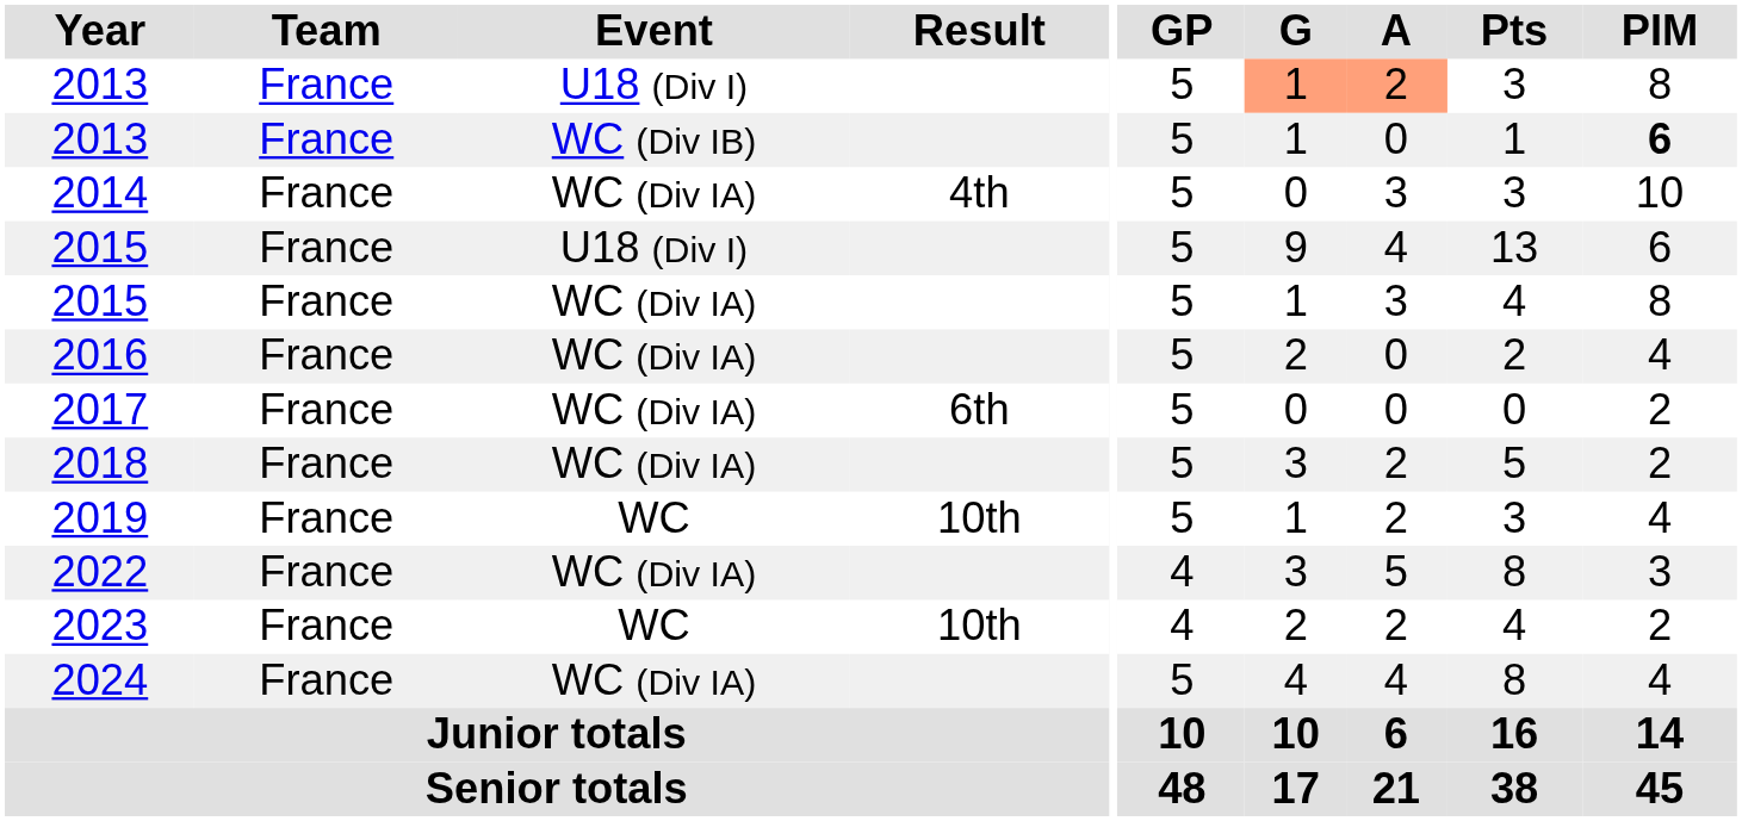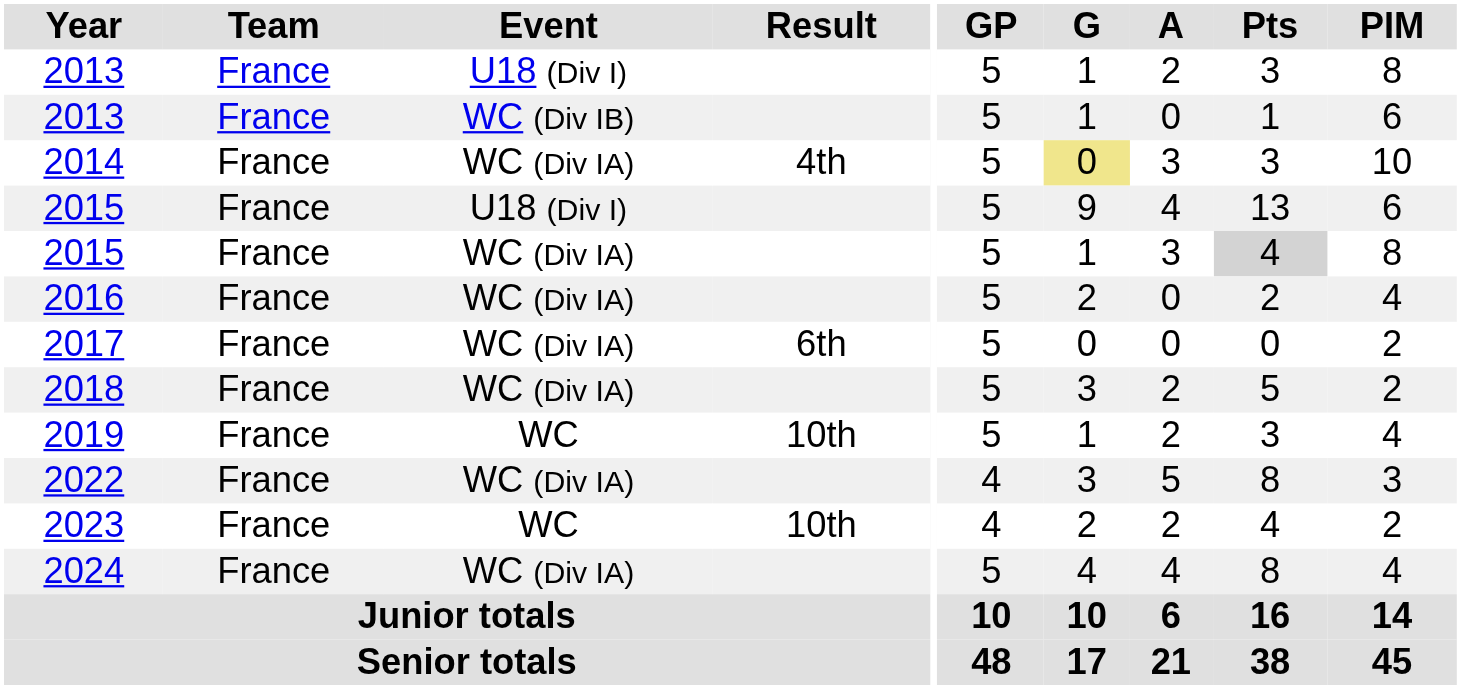2013 / U18 (Div I) | G: lightsalmon background -> no background
2013 / U18 (Div I) | A: lightsalmon background -> no background
2013 / WC (Div IB) | PIM: bold -> normal
2014 | G: no background -> khaki background
2015 / WC (Div IA) | Pts: no background -> lightgrey background
